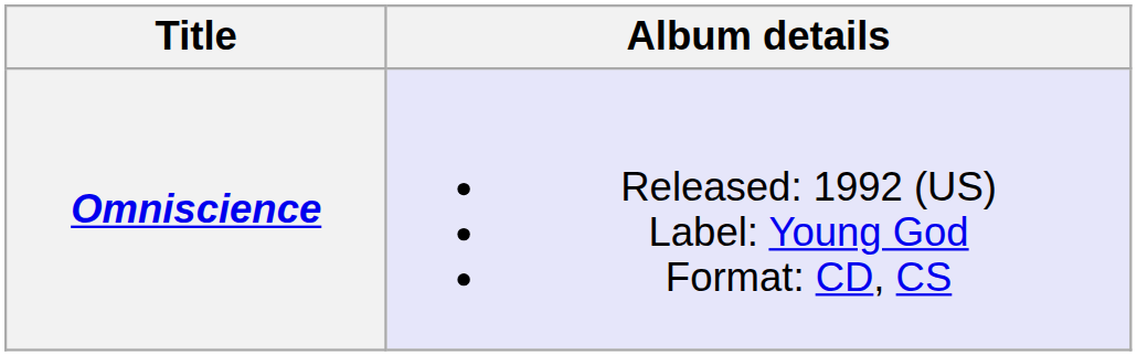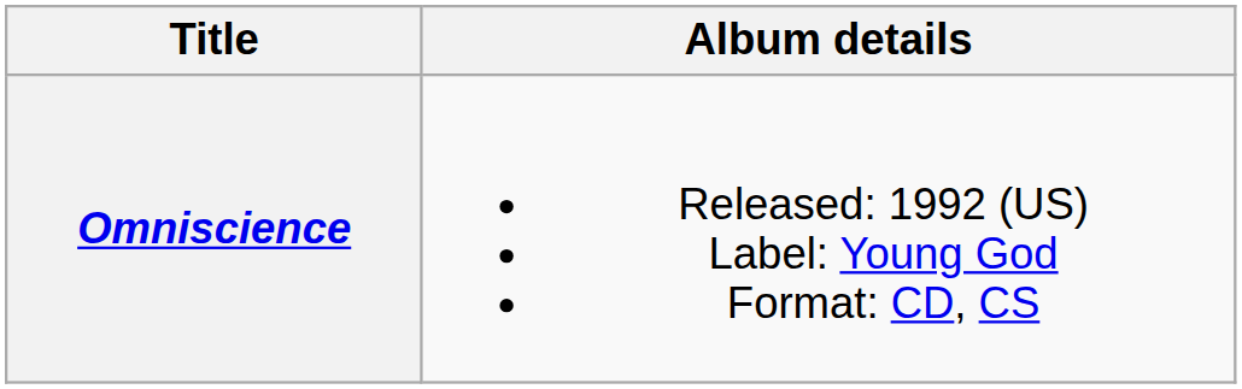Omniscience | Album details: lavender background -> no background
